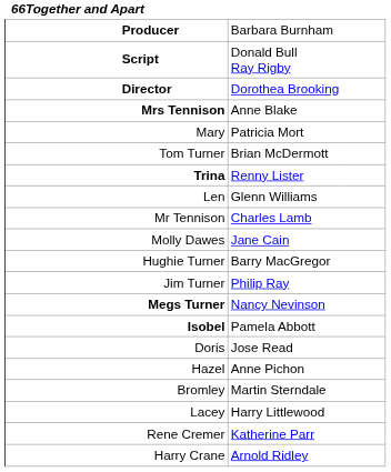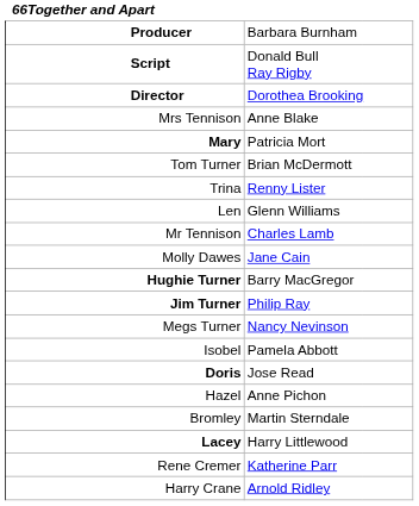Mrs Tennison | column 2: bold -> normal
Mary | column 2: normal -> bold
Trina | column 2: bold -> normal
Hughie Turner | column 2: normal -> bold
Jim Turner | column 2: normal -> bold
Megs Turner | column 2: bold -> normal
Isobel | column 2: bold -> normal
Doris | column 2: normal -> bold
Lacey | column 2: normal -> bold
